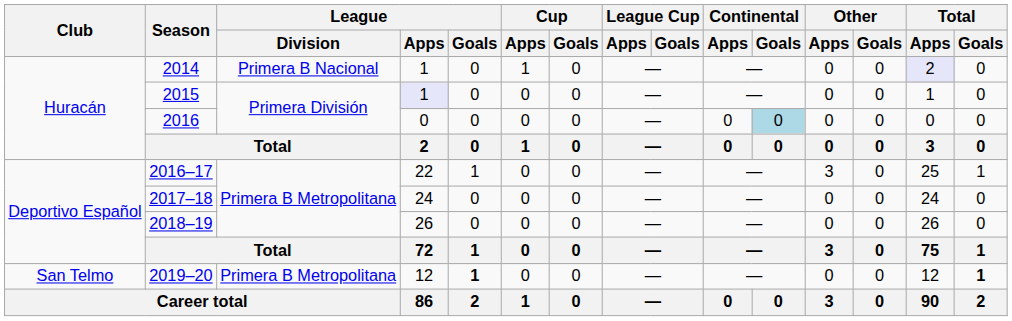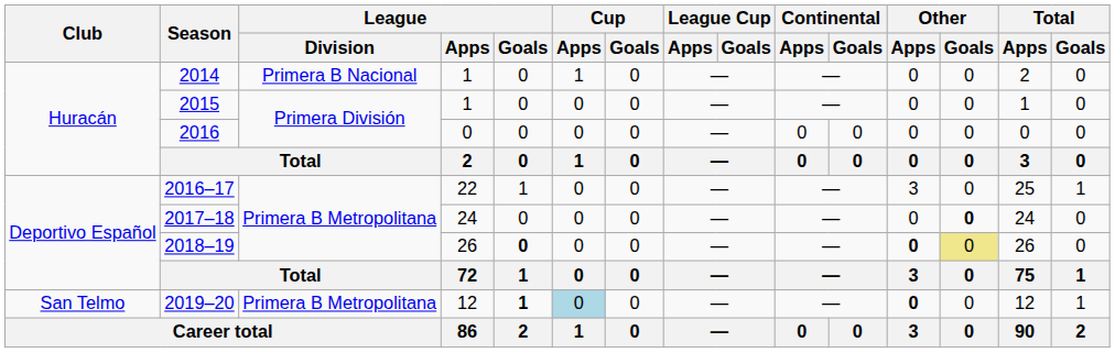2014 | Total / Apps: lavender background -> no background
2015 | League / Apps: lavender background -> no background
2016 | Continental / Goals: lightblue background -> no background
2017–18 | Other / Goals: normal -> bold
2018–19 | League / Goals: normal -> bold
2018–19 | Other / Apps: normal -> bold
2018–19 | Other / Goals: no background -> khaki background
2019–20 | Cup / Apps: no background -> lightblue background
2019–20 | Other / Apps: normal -> bold
2019–20 | Total / Goals: bold -> normal
